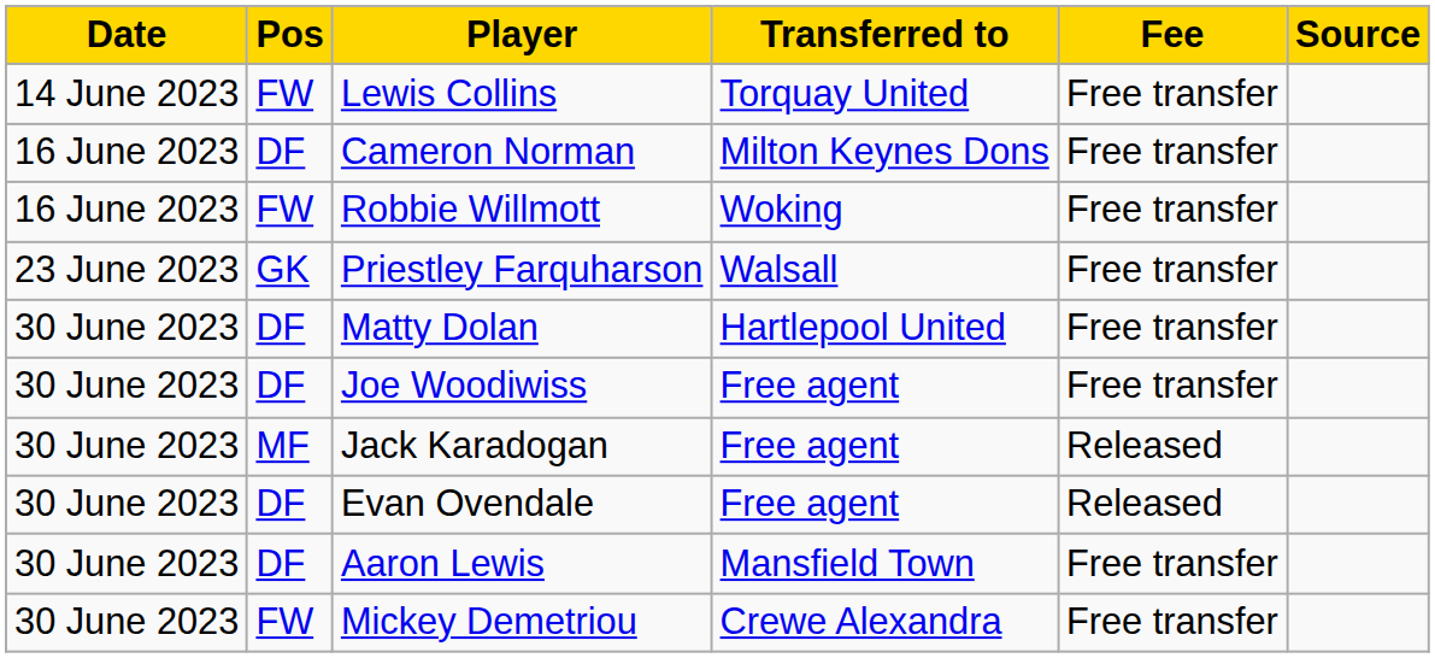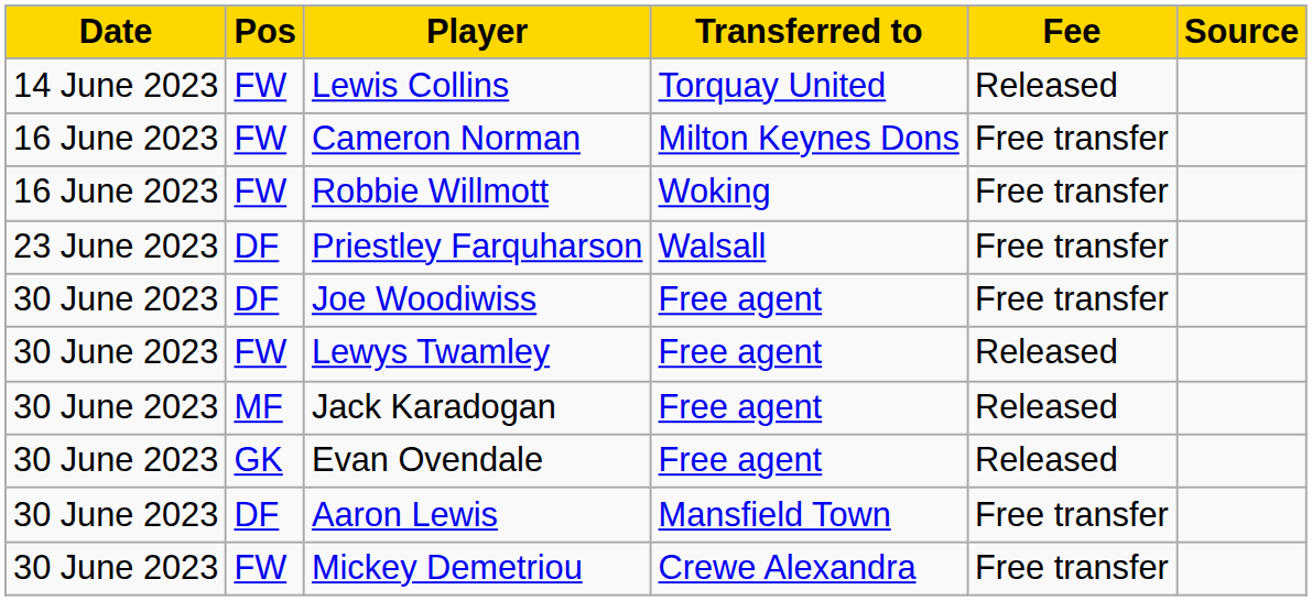Lewis Collins | Fee: Free transfer -> Released
Cameron Norman | Pos: DF -> FW
Priestley Farquharson | Pos: GK -> DF
- row: 30 June 2023 | DF | Matty Dolan | Hartlepool United | Free transfer
+ row: 30 June 2023 | FW | Lewys Twamley | Free agent | Released
Evan Ovendale | Pos: DF -> GK
